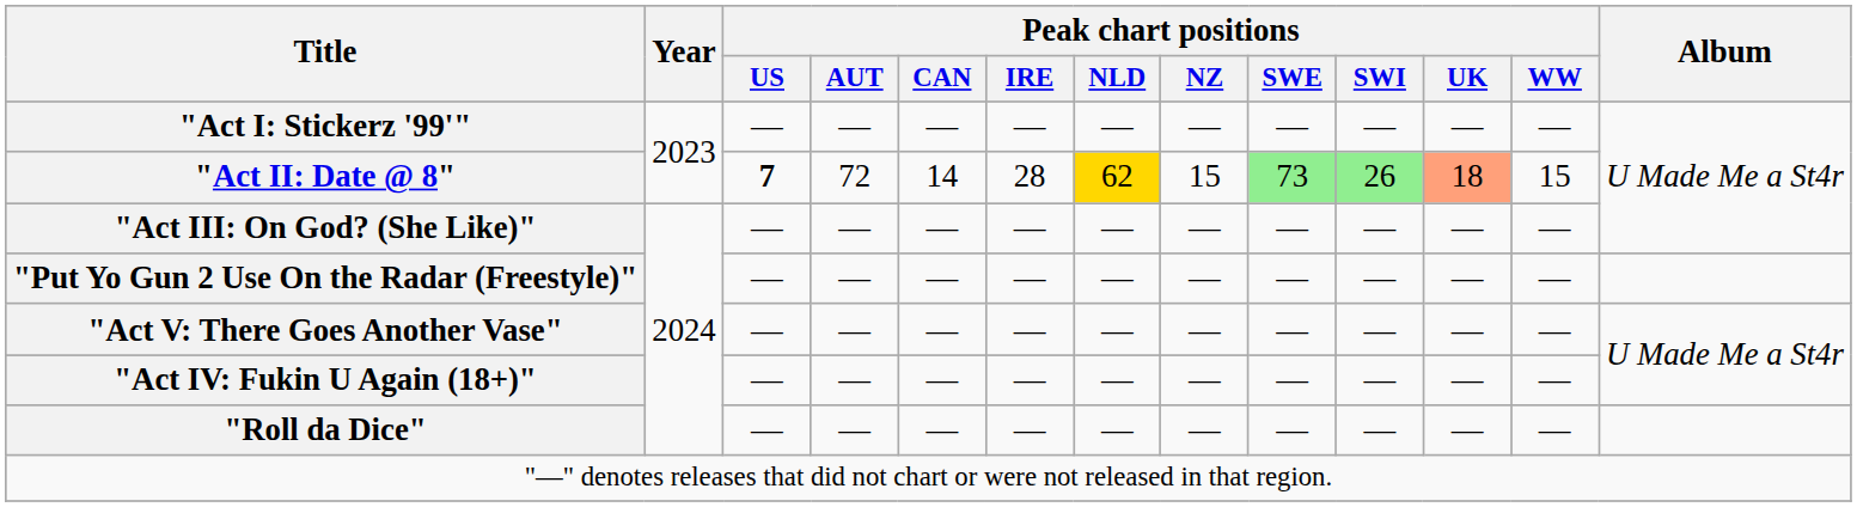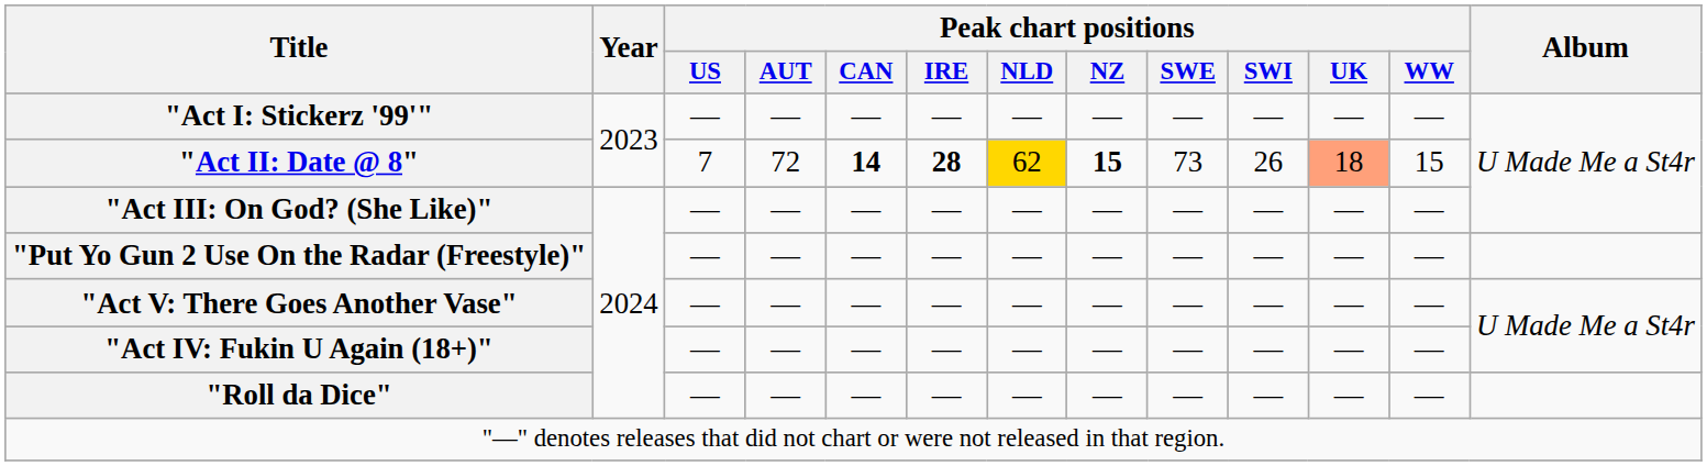"Act II: Date @ 8" | Peak chart positions / US: bold -> normal
"Act II: Date @ 8" | Peak chart positions / CAN: normal -> bold
"Act II: Date @ 8" | Peak chart positions / IRE: normal -> bold
"Act II: Date @ 8" | Peak chart positions / NZ: normal -> bold
"Act II: Date @ 8" | Peak chart positions / SWE: lightgreen background -> no background
"Act II: Date @ 8" | Peak chart positions / SWI: lightgreen background -> no background
